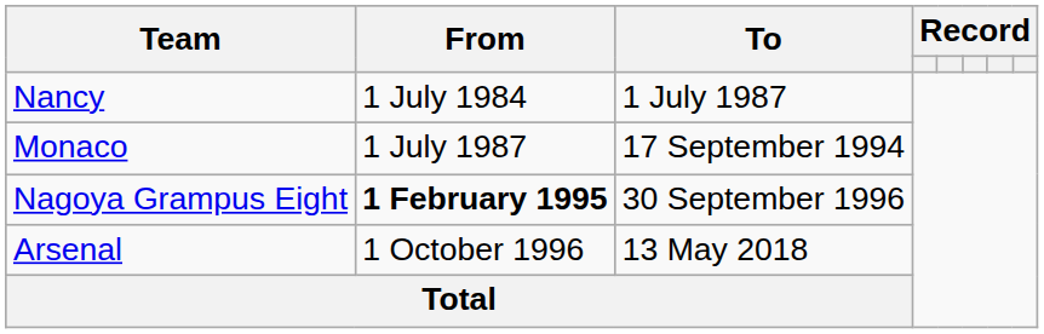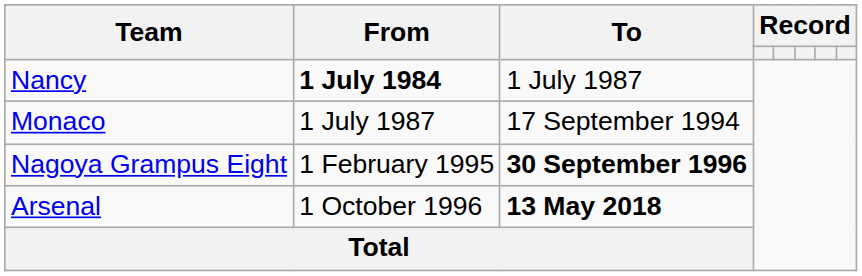Nancy | From: normal -> bold
Nagoya Grampus Eight | From: bold -> normal
Nagoya Grampus Eight | To: normal -> bold
Arsenal | To: normal -> bold
